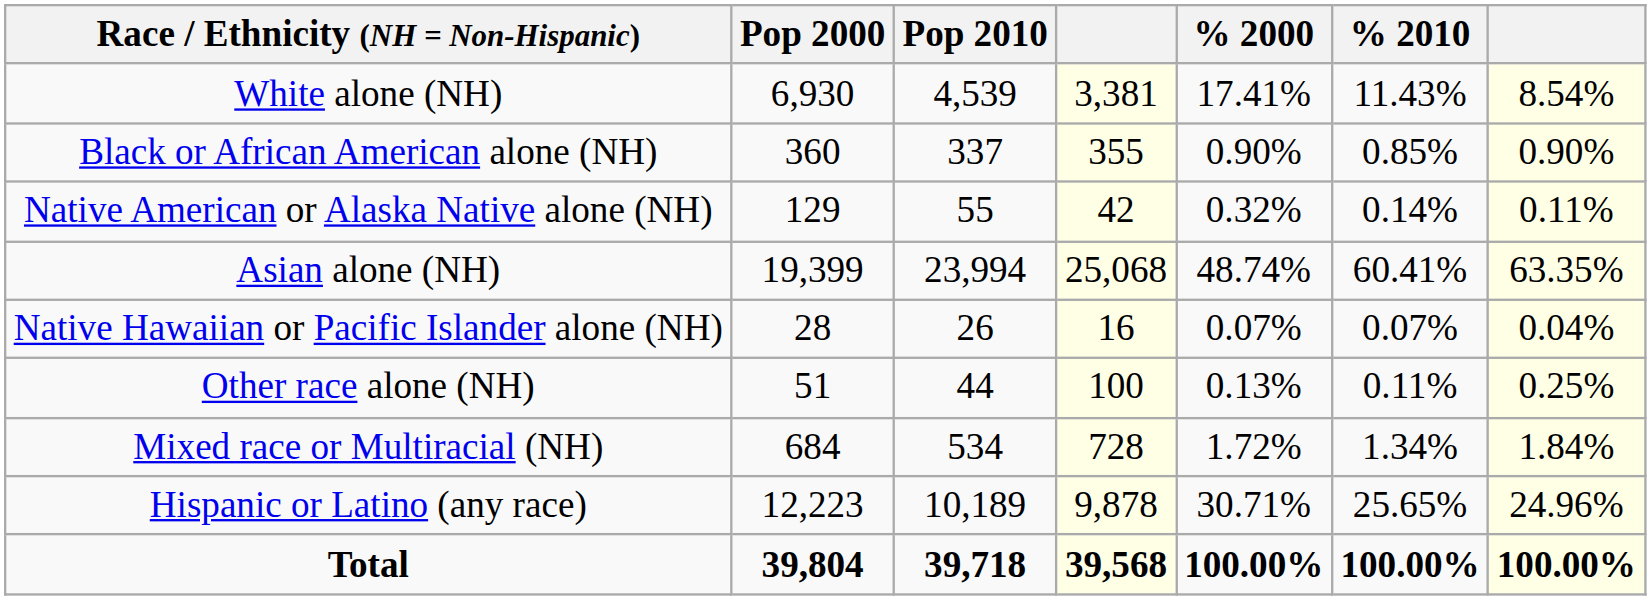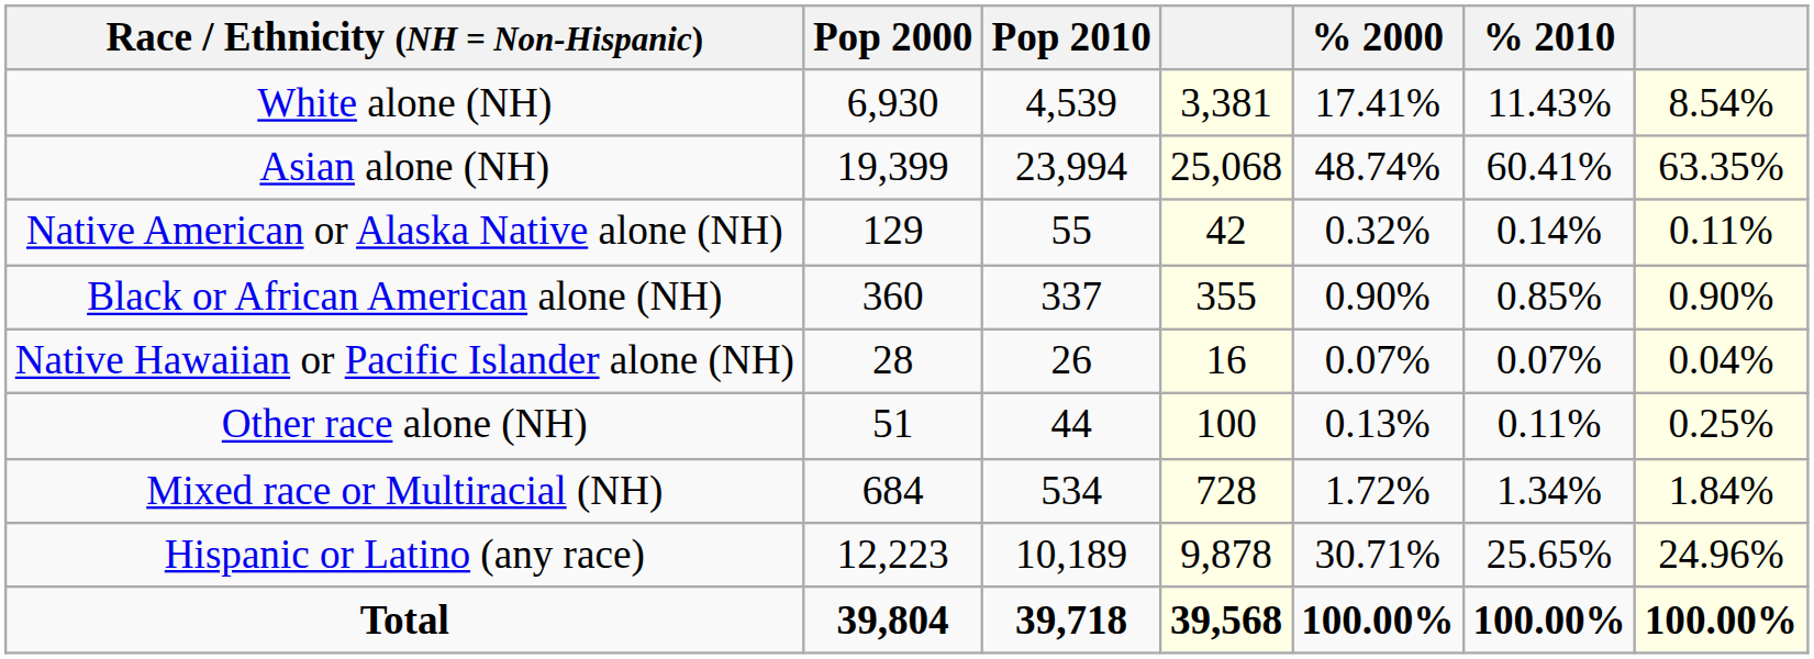rows swapped: Black or African American alone (NH) <-> Asian alone (NH)
